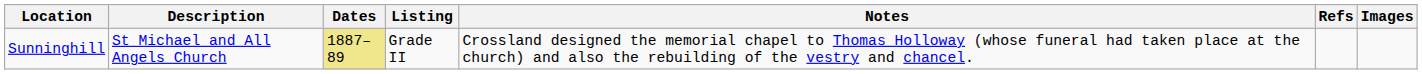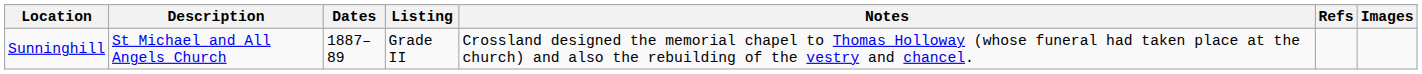row 2 | Dates: khaki background -> no background
